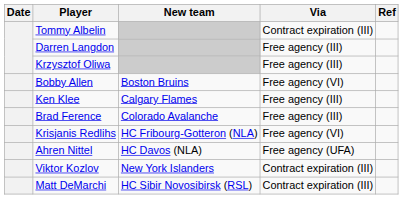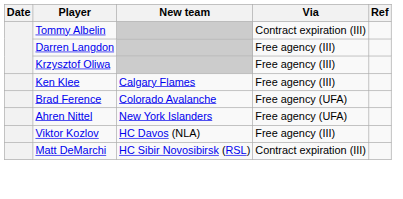- row: Bobby Allen | Boston Bruins | Free agency (VI)
Brad Ference | Via: Free agency (III) -> Free agency (UFA)
- row: Krisjanis Redlihs | HC Fribourg-Gotteron (NLA) | Free agency (VI)
Ahren Nittel | New team: HC Davos (NLA) -> New York Islanders
Viktor Kozlov | New team: New York Islanders -> HC Davos (NLA)
Viktor Kozlov | Via: Contract expiration (III) -> Free agency (III)
